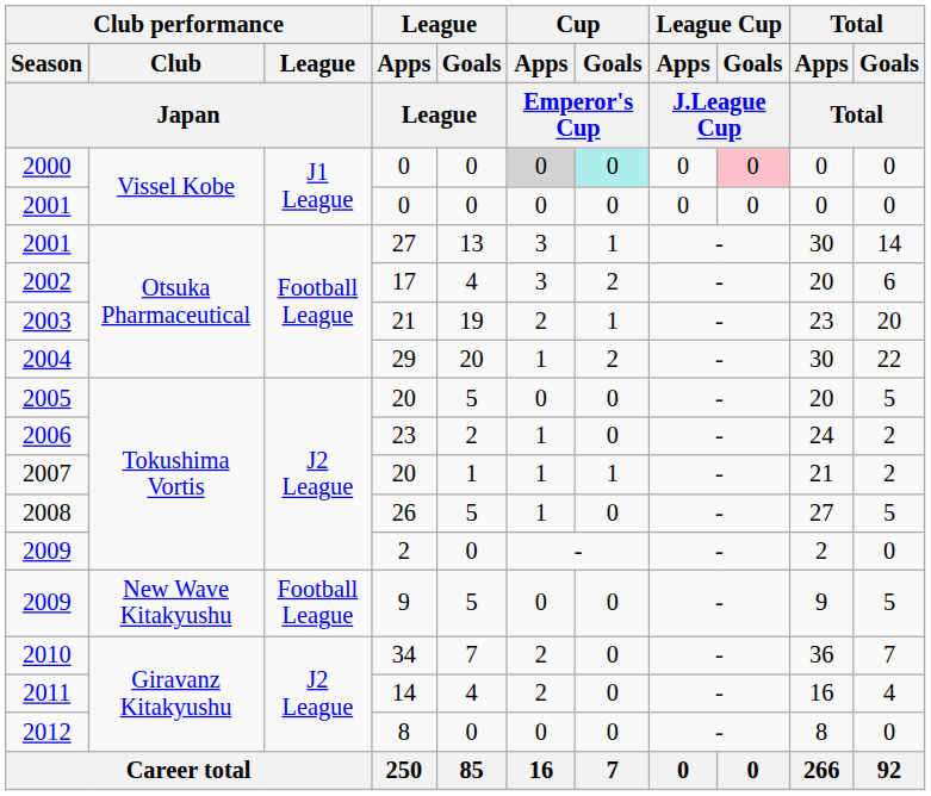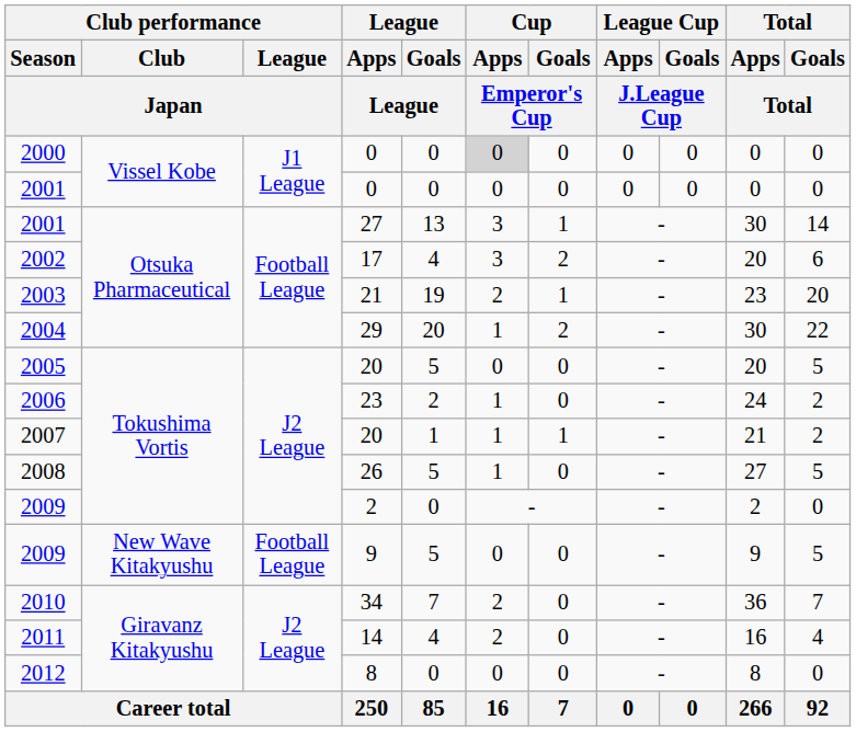2000 | Cup / Goals / Emperor's Cup: paleturquoise background -> no background
2000 | League Cup / Goals / J.League Cup: pink background -> no background
